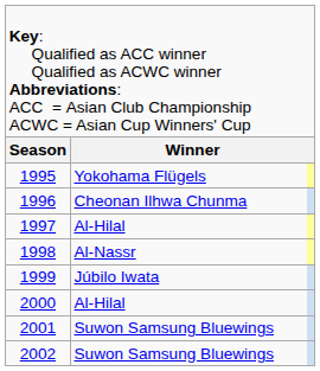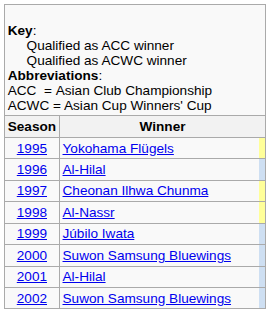1996 | column 2: Cheonan Ilhwa Chunma -> Al-Hilal
1997 | column 2: Al-Hilal -> Cheonan Ilhwa Chunma
2000 | column 2: Al-Hilal -> Suwon Samsung Bluewings
2001 | column 2: Suwon Samsung Bluewings -> Al-Hilal
